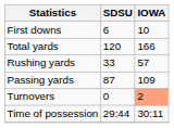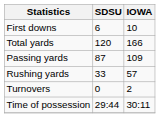rows swapped: Rushing yards <-> Passing yards
Turnovers | IOWA: lightsalmon background -> no background
